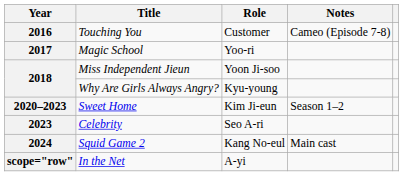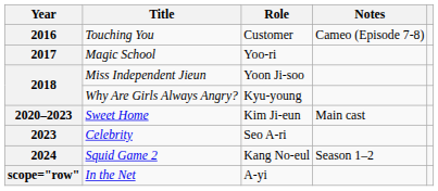Sweet Home | Notes: Season 1–2 -> Main cast
Squid Game 2 | Notes: Main cast -> Season 1–2
